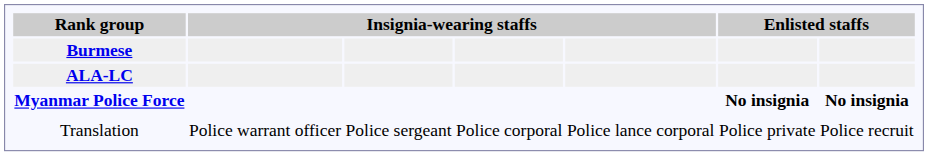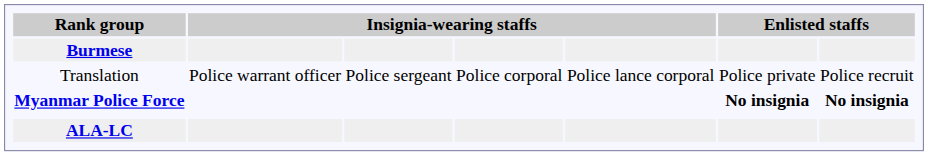rows swapped: ALA-LC <-> Translation
